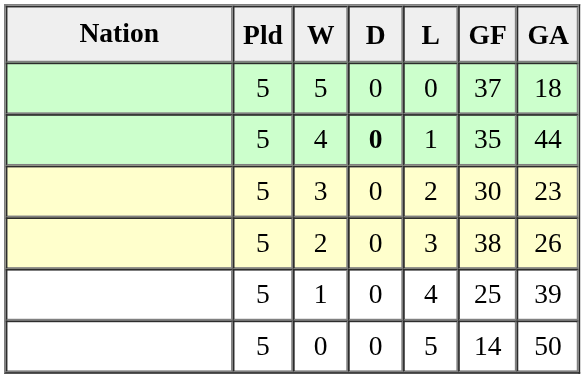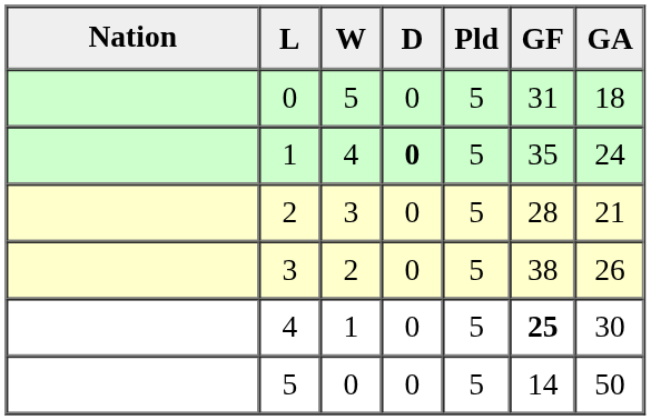columns swapped: Pld <-> L
row 2 | GF: 37 -> 31
row 3 | GA: 44 -> 24
row 4 | GF: 30 -> 28
row 4 | GA: 23 -> 21
row 6 | GF: normal -> bold
row 6 | GA: 39 -> 30
